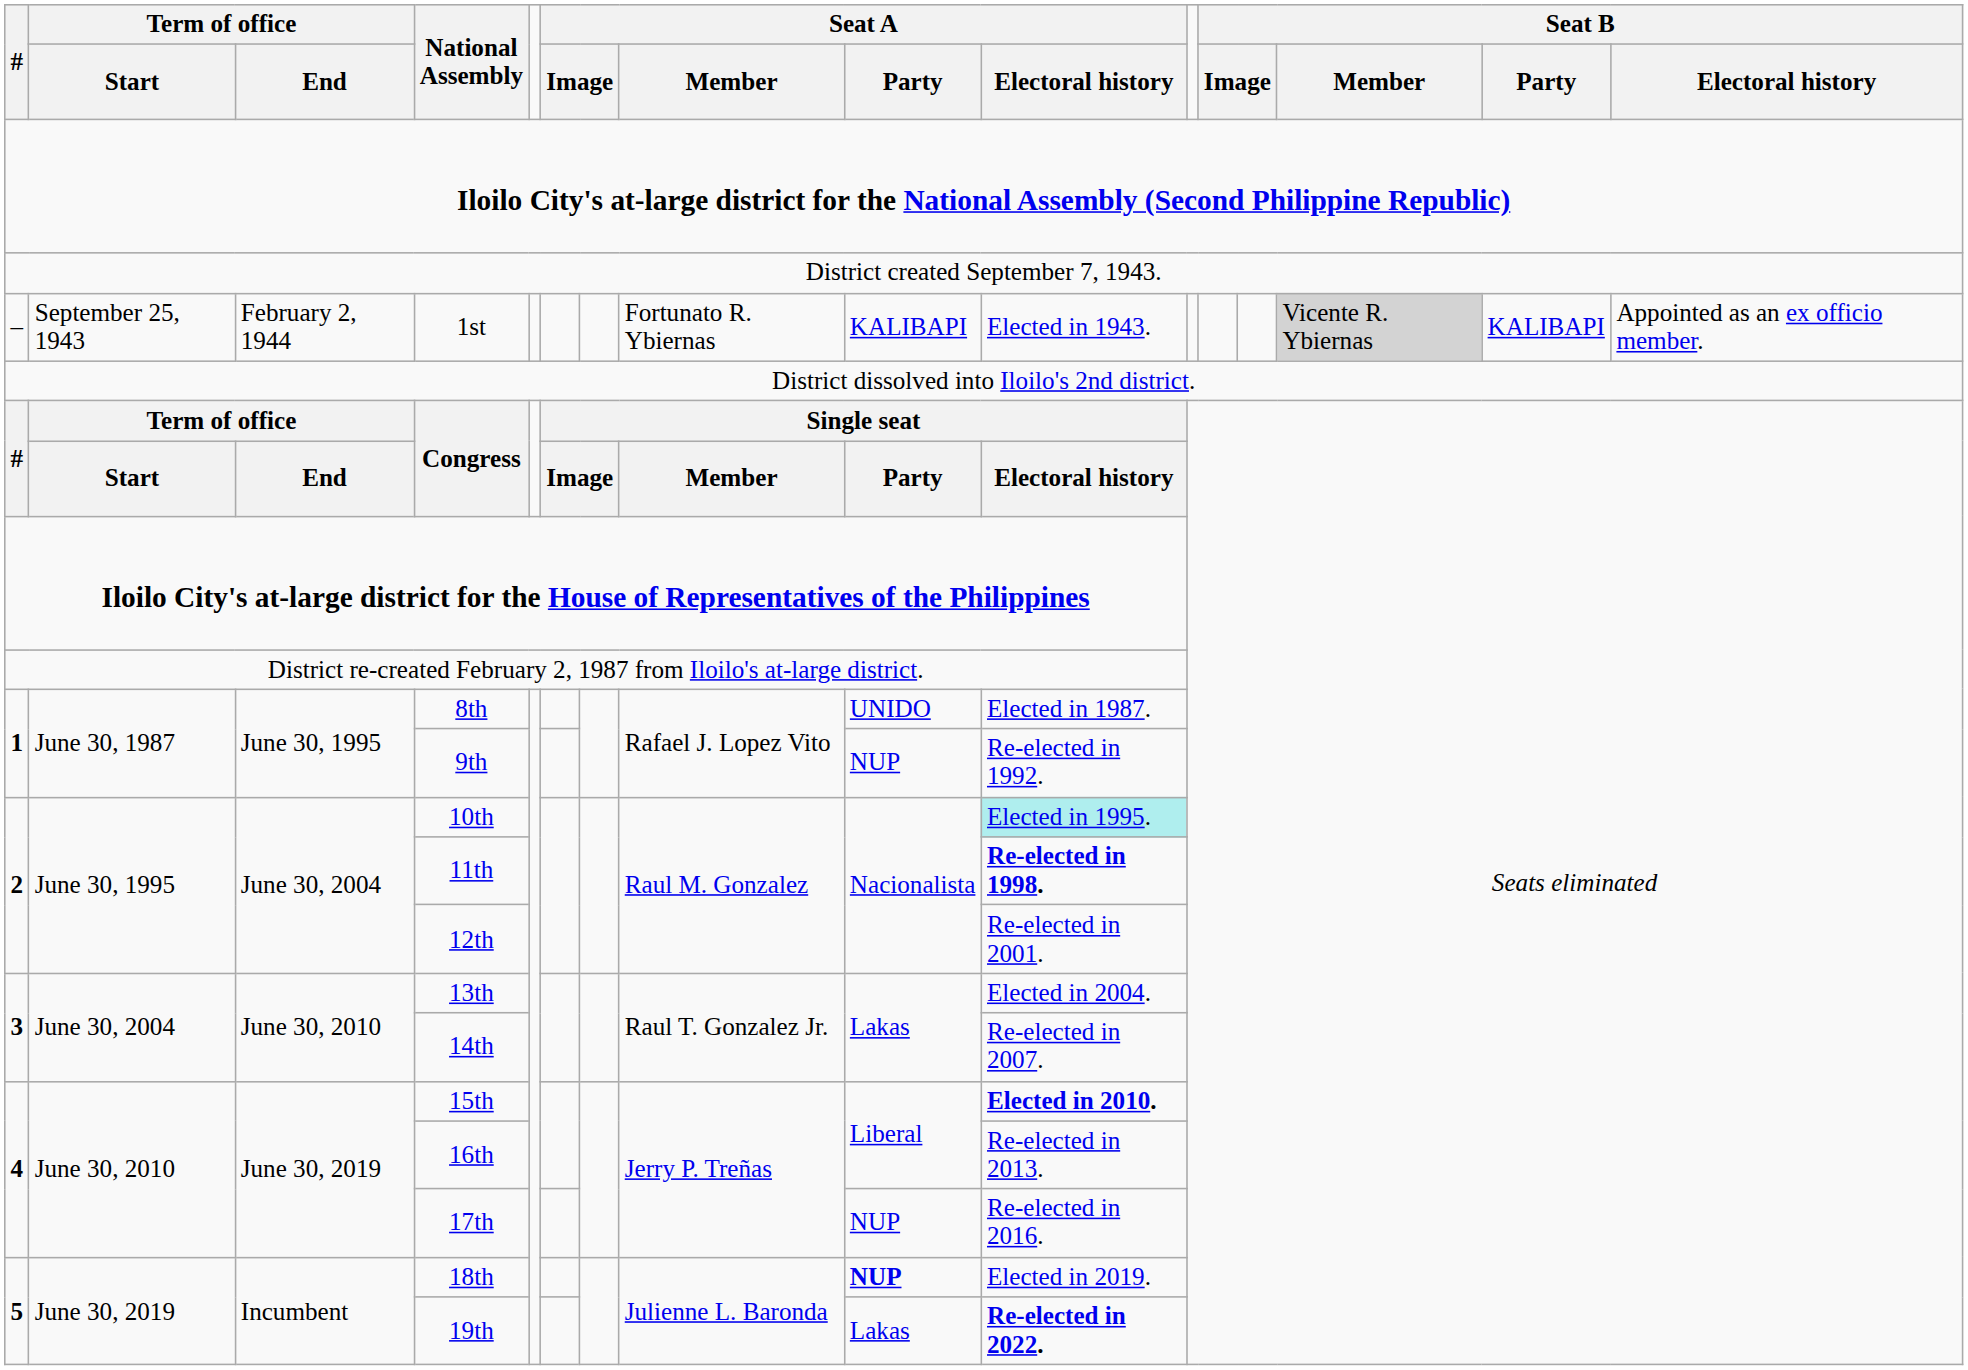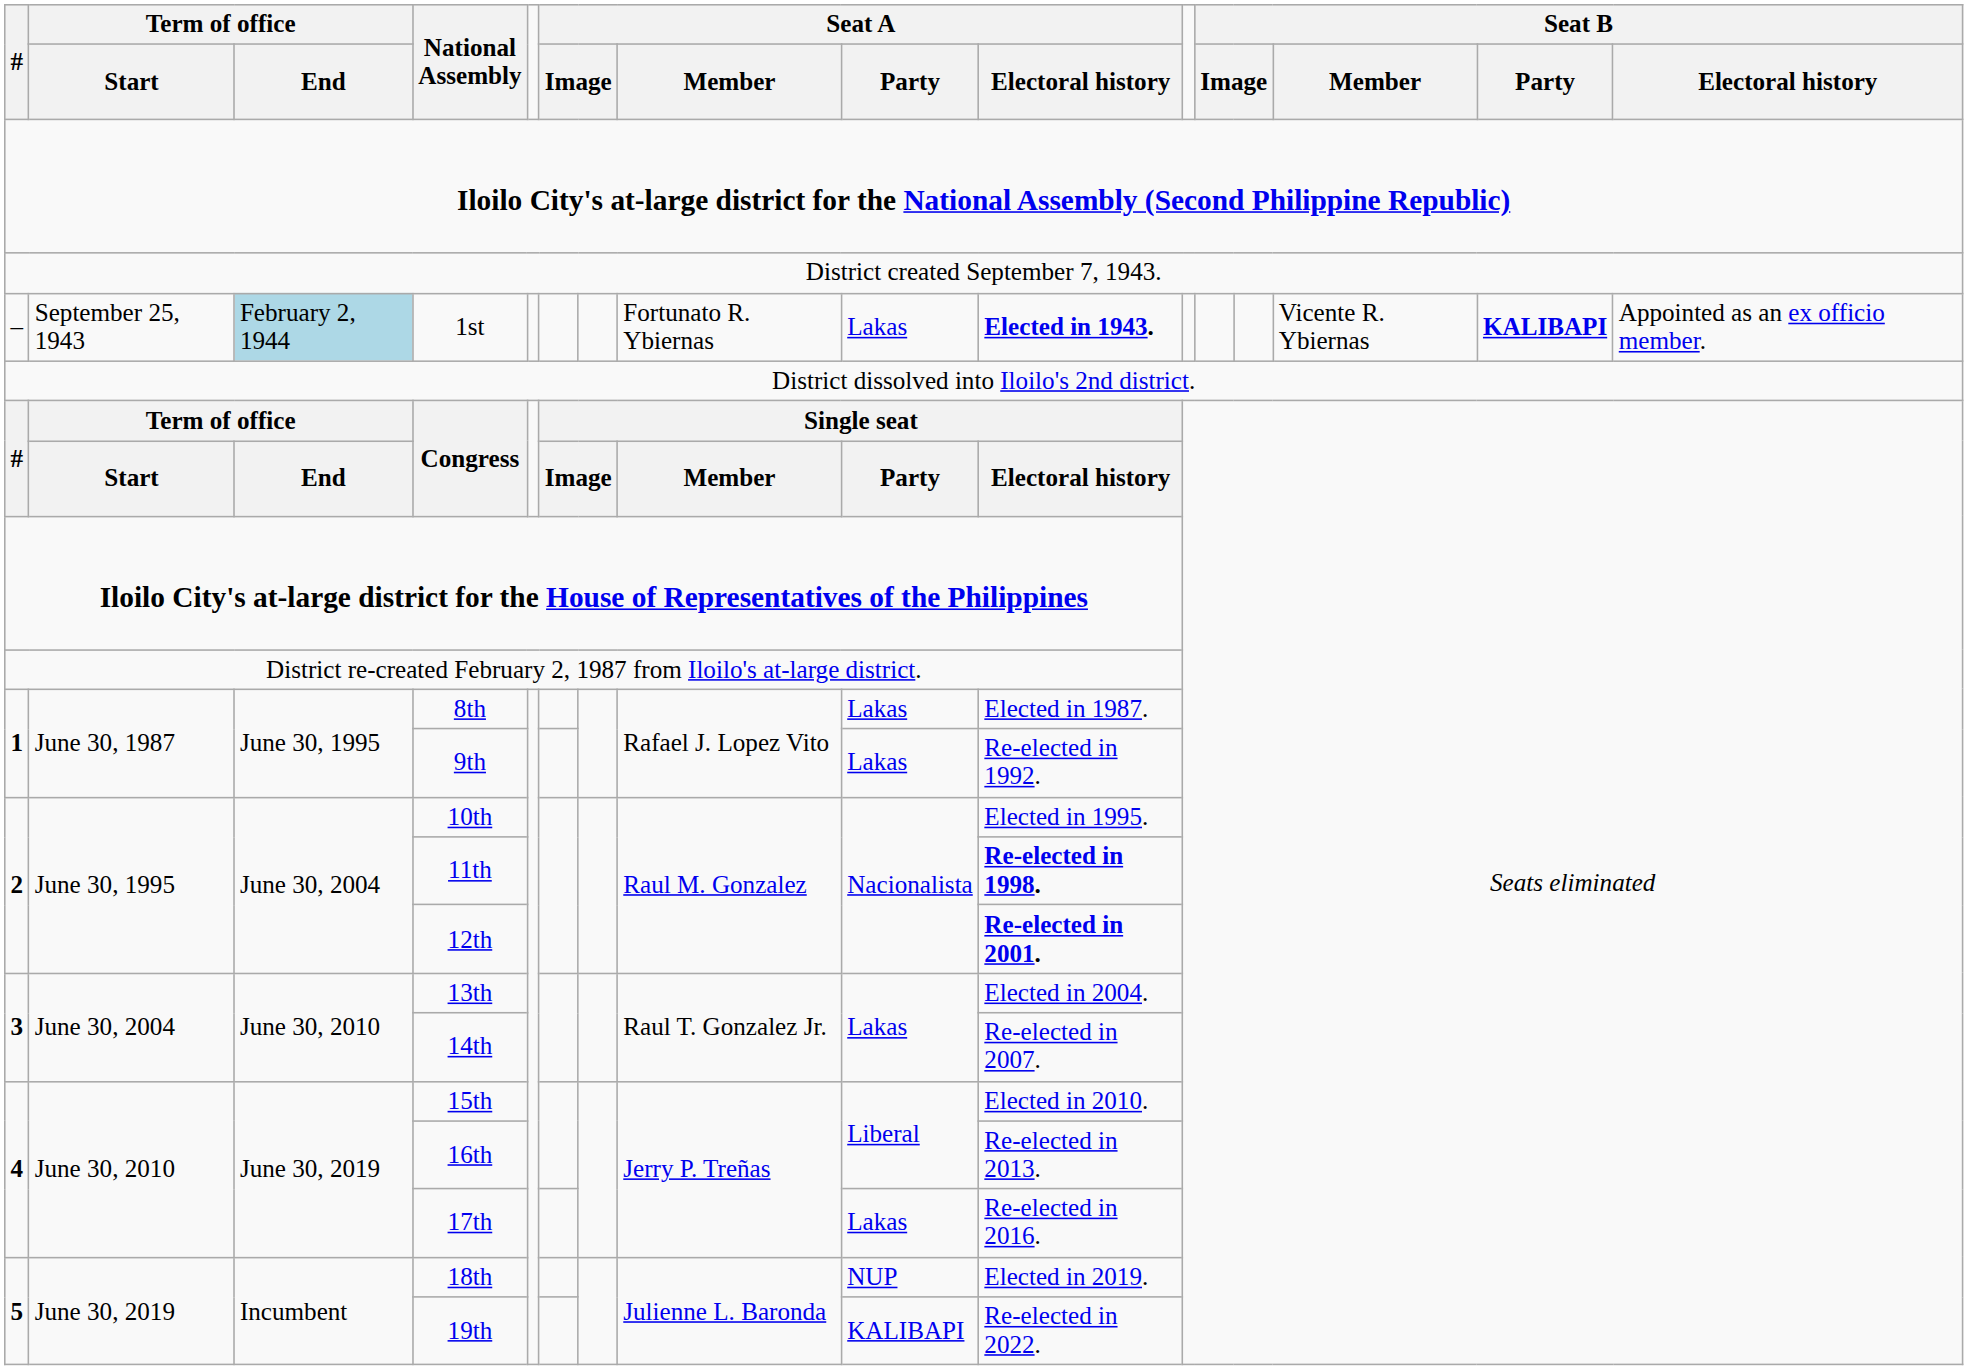1st | Term of office / End: no background -> lightblue background
1st | Seat A / Party: KALIBAPI -> Lakas
1st | Seat A / Electoral history: normal -> bold
1st | Seat B / Member: lightgrey background -> no background
1st | Seat B / Party: normal -> bold
8th | Seat A / Party: UNIDO -> Lakas
9th | Seat A / Party: NUP -> Lakas
10th | Seat A / Electoral history: paleturquoise background -> no background
12th | Seat A / Electoral history: normal -> bold
15th | Seat A / Electoral history: bold -> normal
17th | Seat A / Party: NUP -> Lakas
18th | Seat A / Party: bold -> normal
19th | Seat A / Party: Lakas -> KALIBAPI
19th | Seat A / Electoral history: bold -> normal
